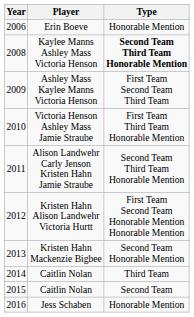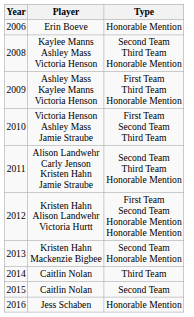Kaylee Manns Ashley Mass Victoria Henson | Type: bold -> normal
Ashley Mass Kaylee Manns Victoria Henson | Type: First Team Second Team Third Team -> First Team Third Team Honorable Mention
Victoria Henson Ashley Mass Jamie Straube | Type: First Team Third Team Honorable Mention -> First Team Second Team Third Team
